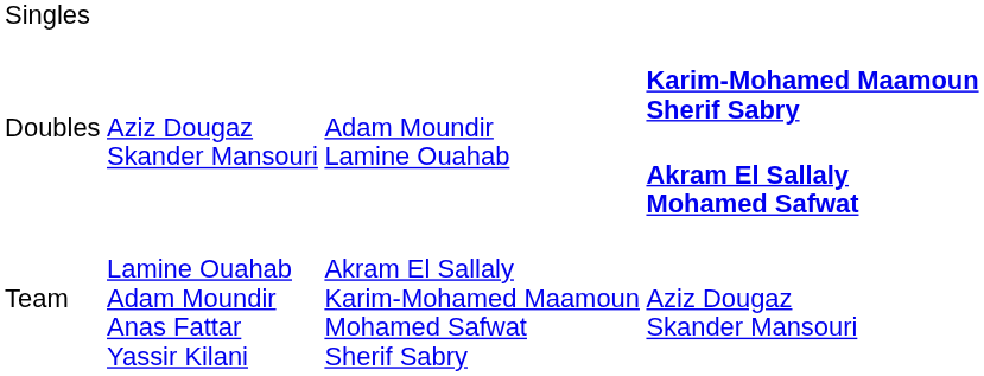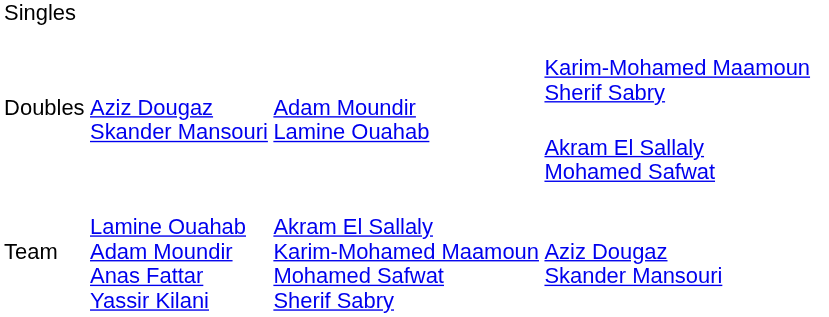Karim-Mohamed Maamoun Sherif Sabry | column 4: bold -> normal
Akram El Sallaly Mohamed Safwat | column 4: bold -> normal
